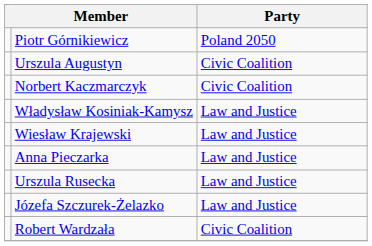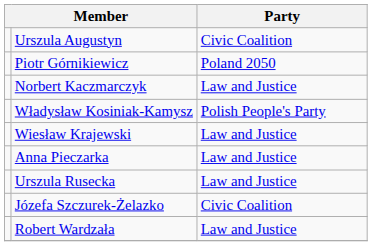rows swapped: Urszula Augustyn <-> Piotr Górnikiewicz
Norbert Kaczmarczyk | Party: Civic Coalition -> Law and Justice
Władysław Kosiniak-Kamysz | Party: Law and Justice -> Polish People's Party
Józefa Szczurek-Żelazko | Party: Law and Justice -> Civic Coalition
Robert Wardzała | Party: Civic Coalition -> Law and Justice
